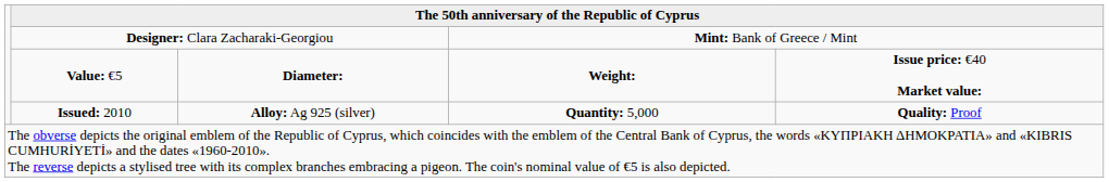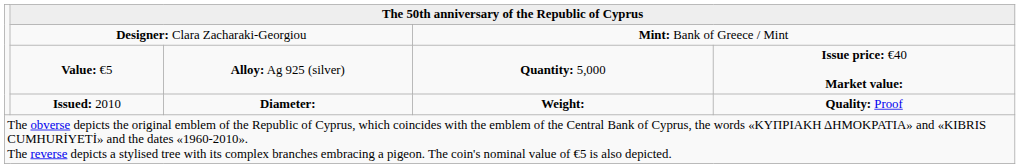Value: €5 | column 3: Diameter: -> Alloy: Ag 925 (silver)
Value: €5 | column 4: Weight: -> Quantity: 5,000
Issued: 2010 | column 3: Alloy: Ag 925 (silver) -> Diameter:
Issued: 2010 | column 4: Quantity: 5,000 -> Weight:
